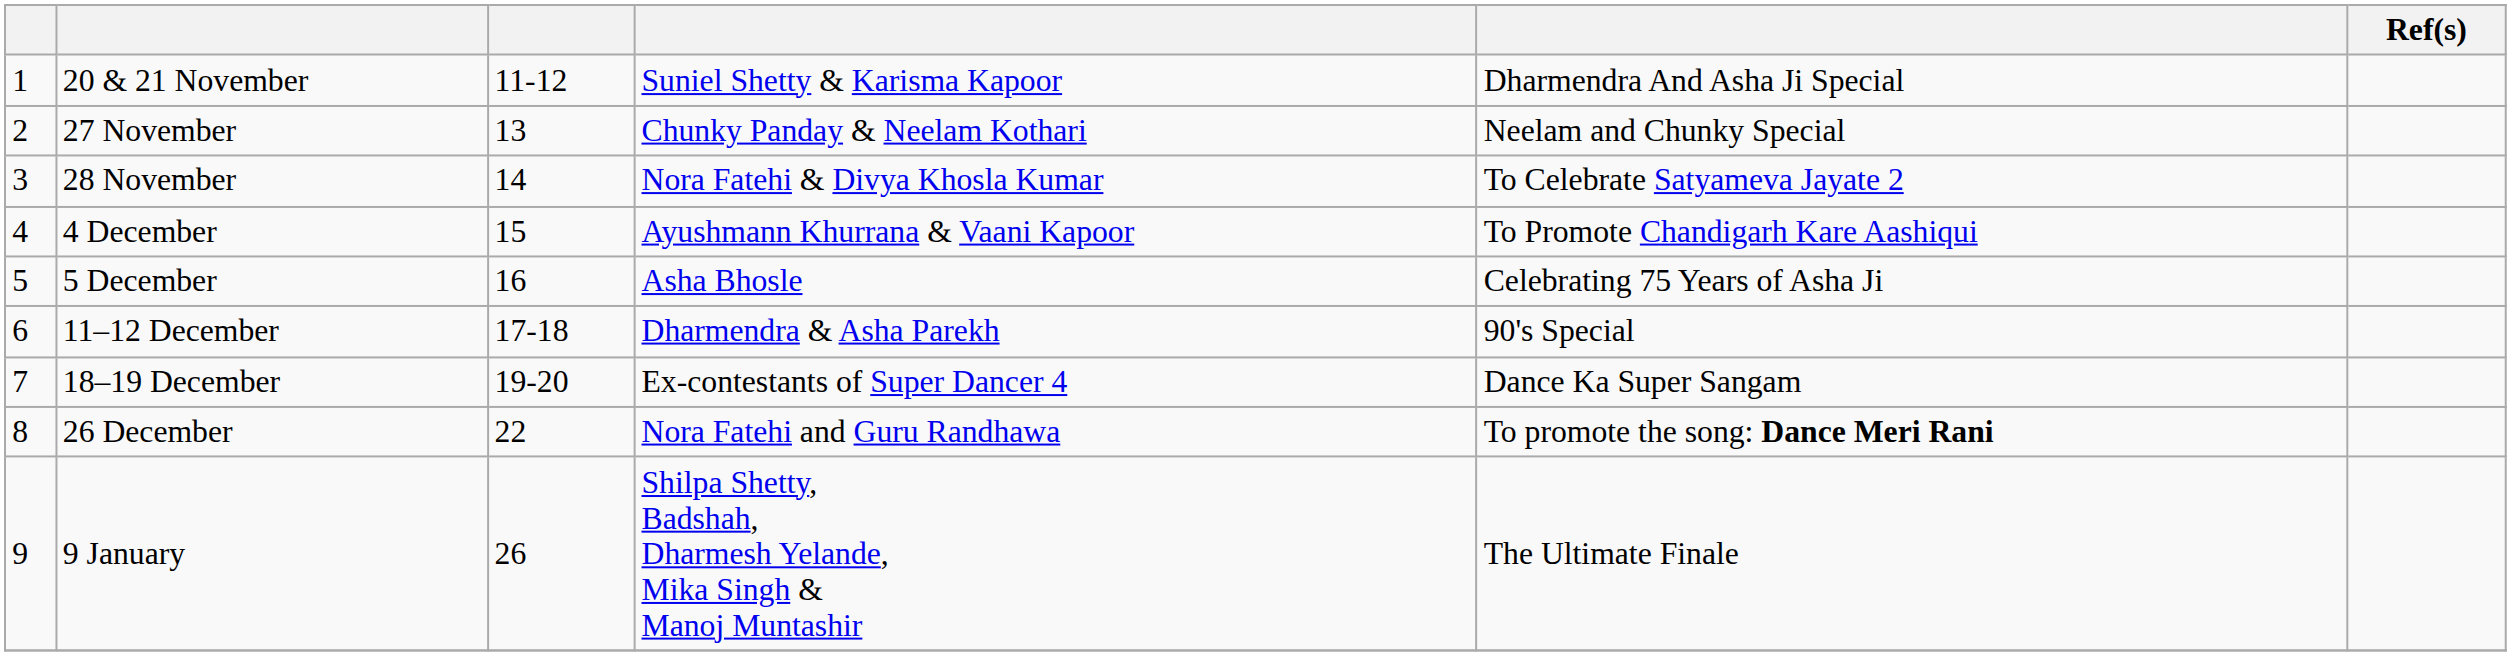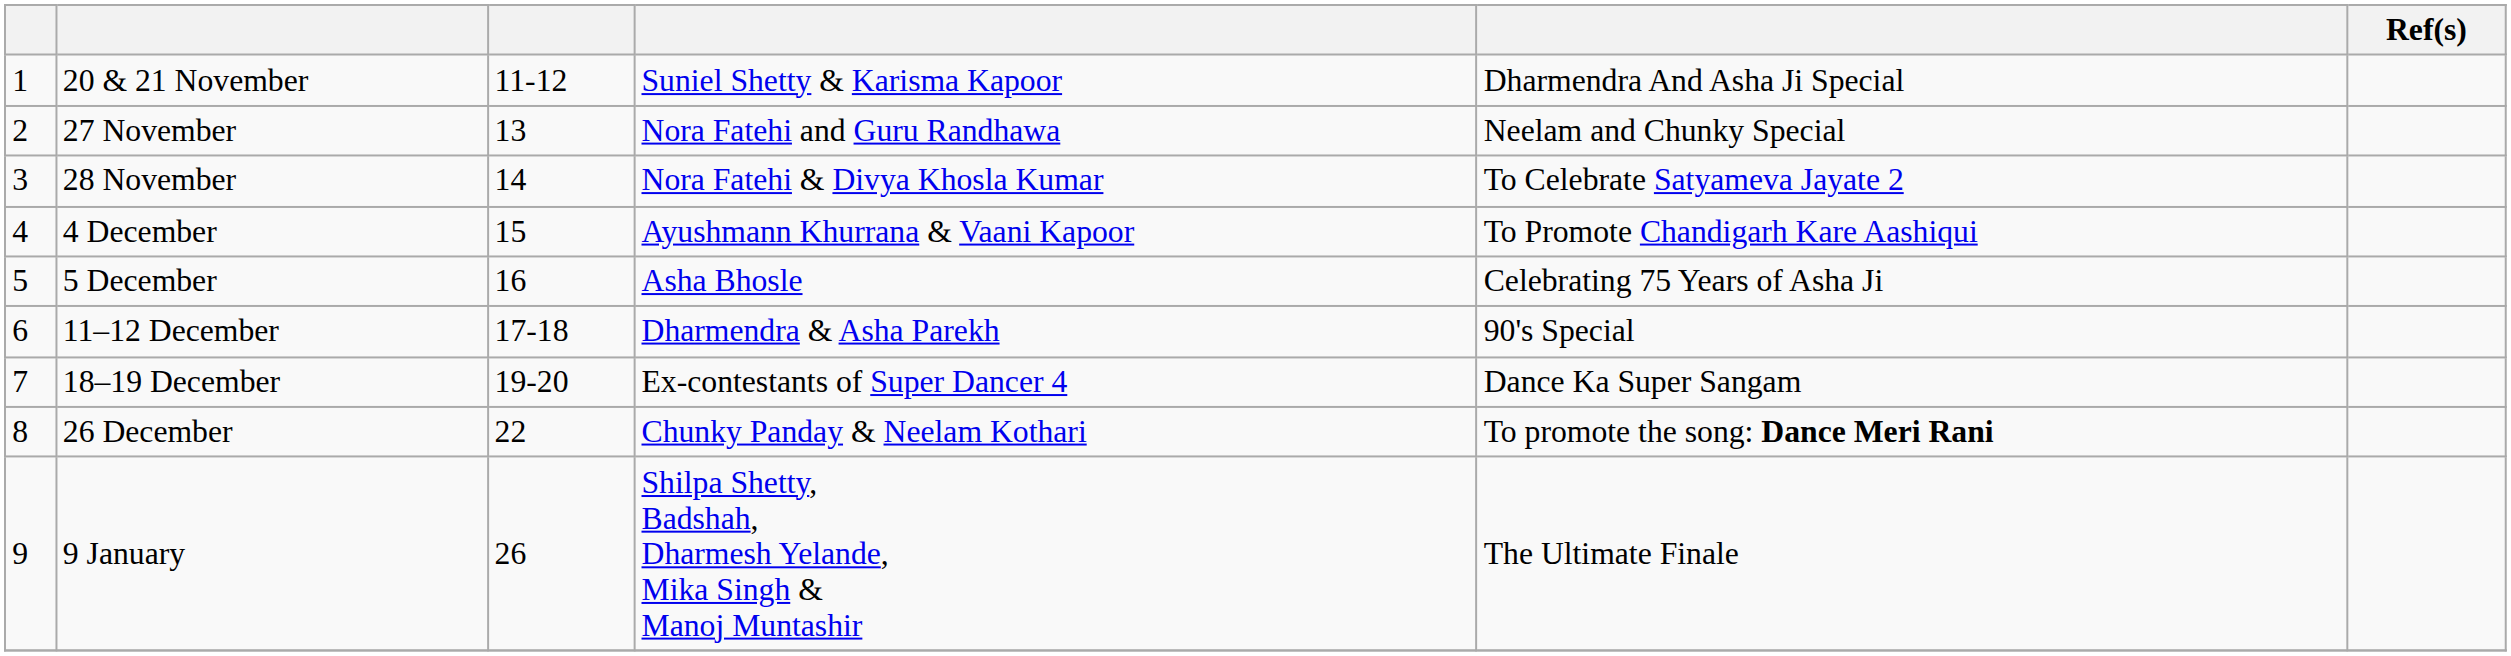27 November | column 4: Chunky Panday & Neelam Kothari -> Nora Fatehi and Guru Randhawa
26 December | column 4: Nora Fatehi and Guru Randhawa -> Chunky Panday & Neelam Kothari
